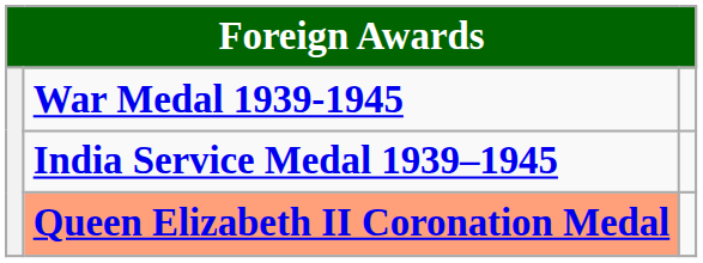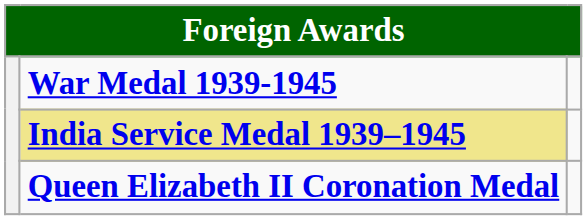India Service Medal 1939–1945 | War Medal 1939-1945: no background -> khaki background
Queen Elizabeth II Coronation Medal | War Medal 1939-1945: lightsalmon background -> no background
